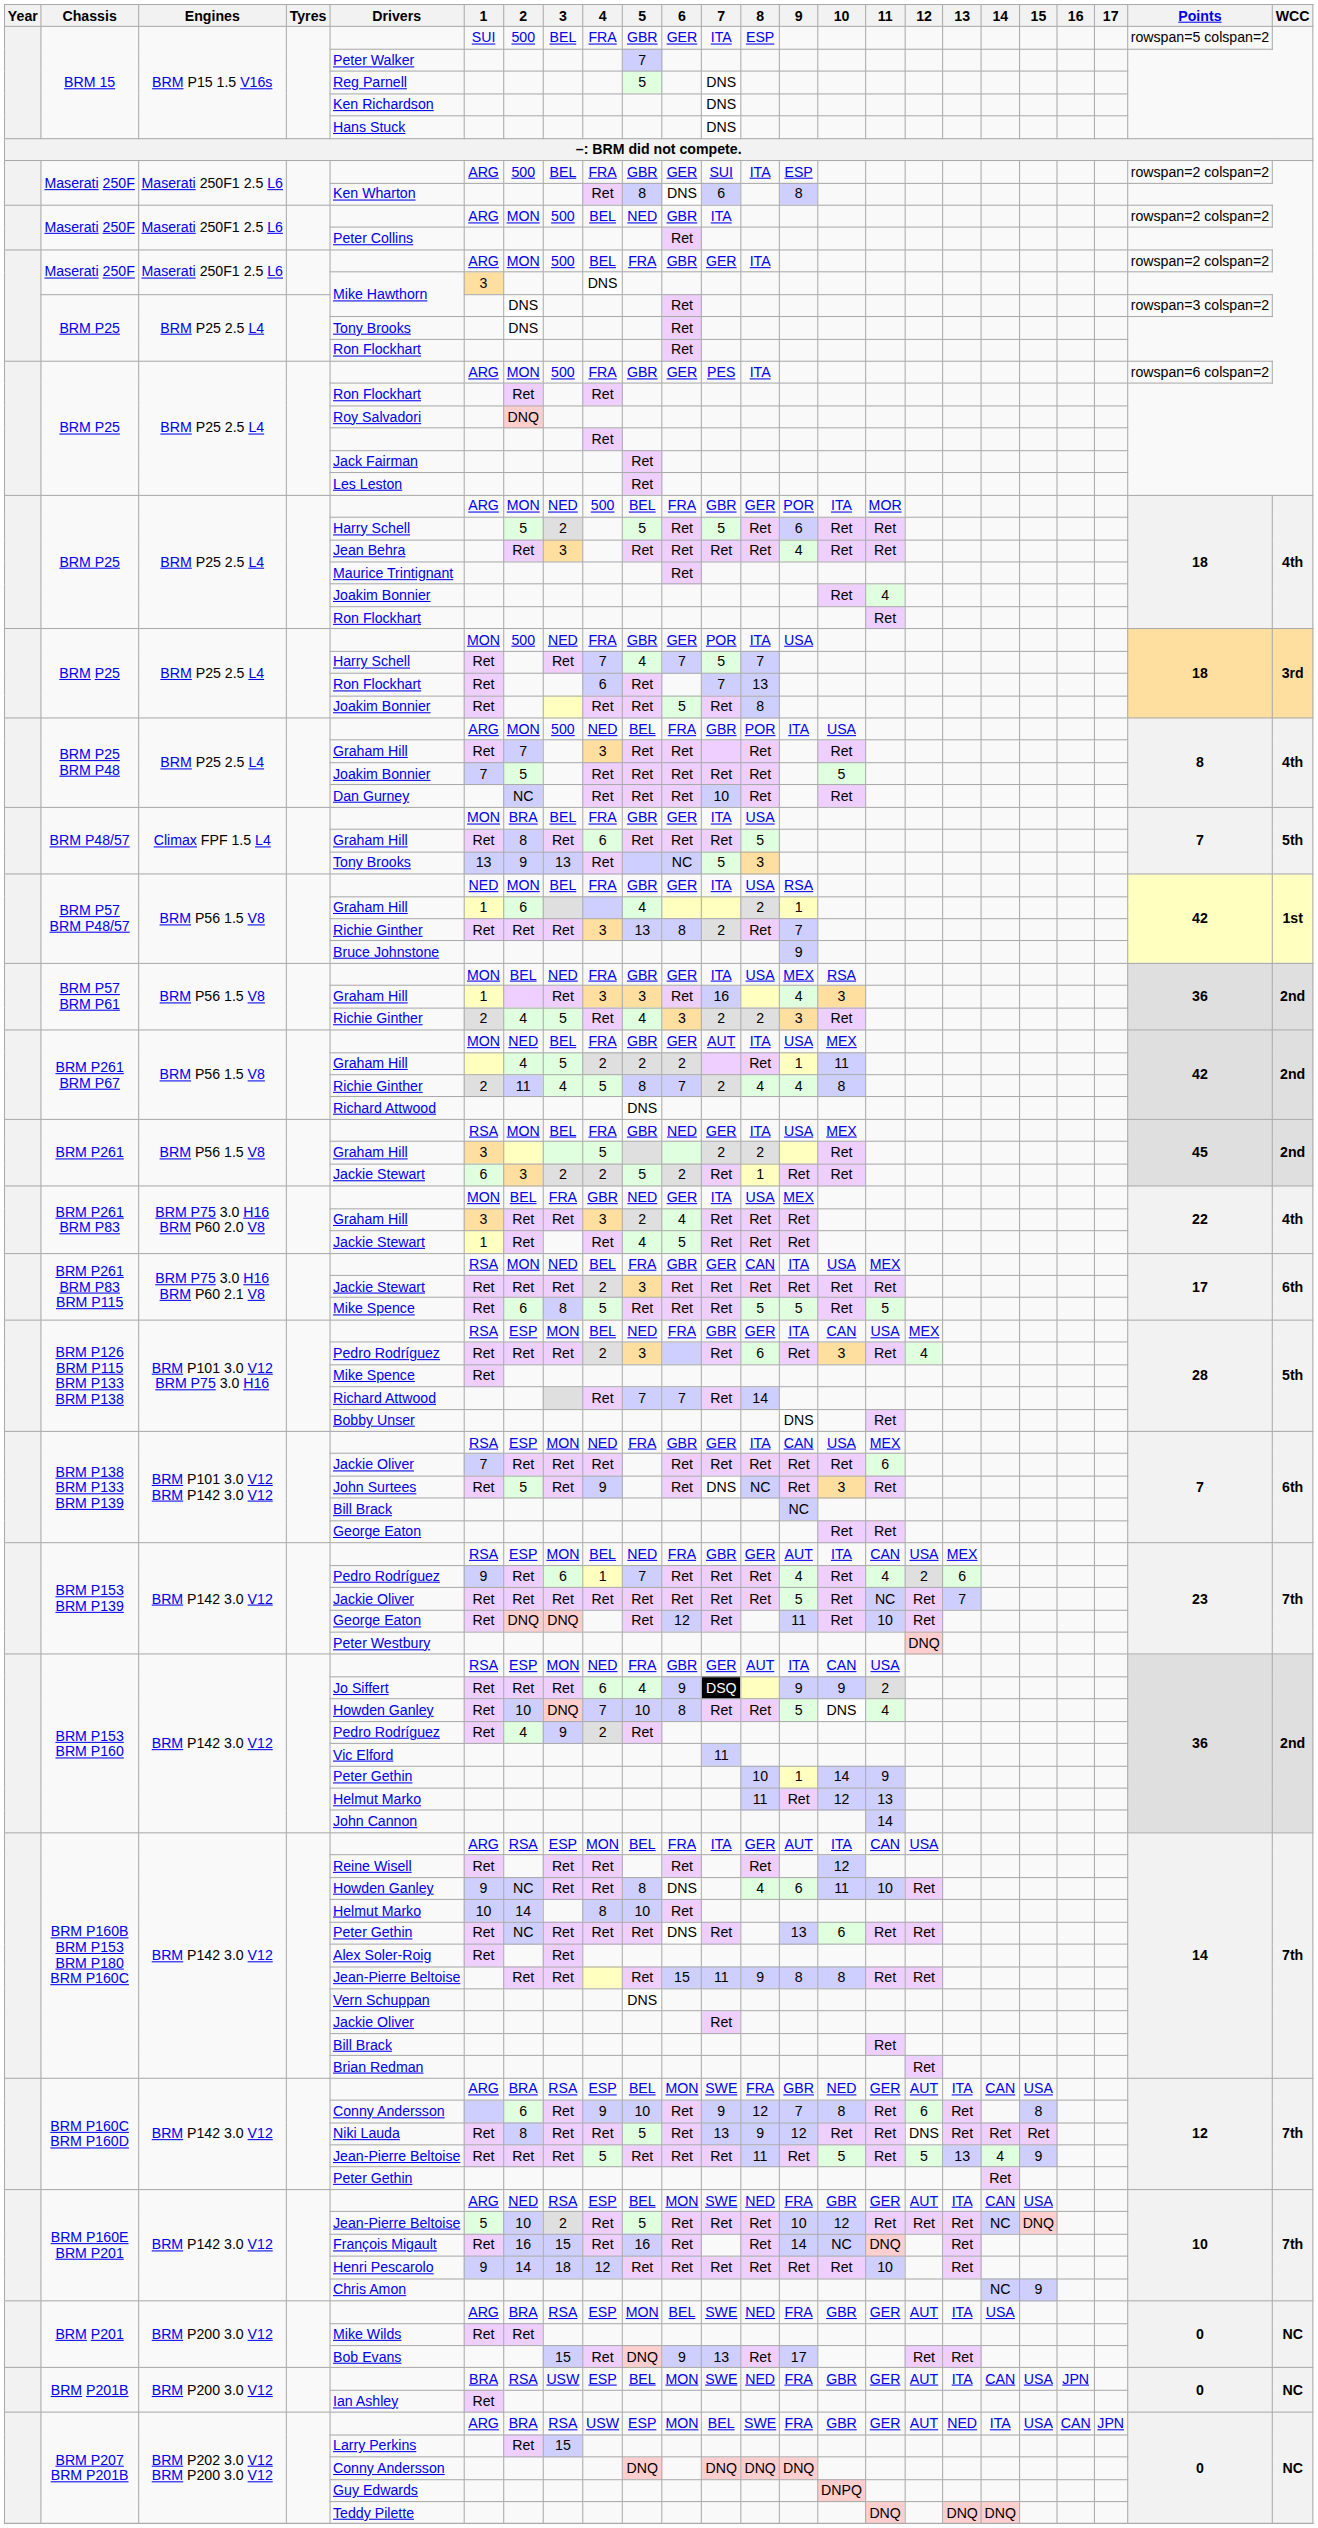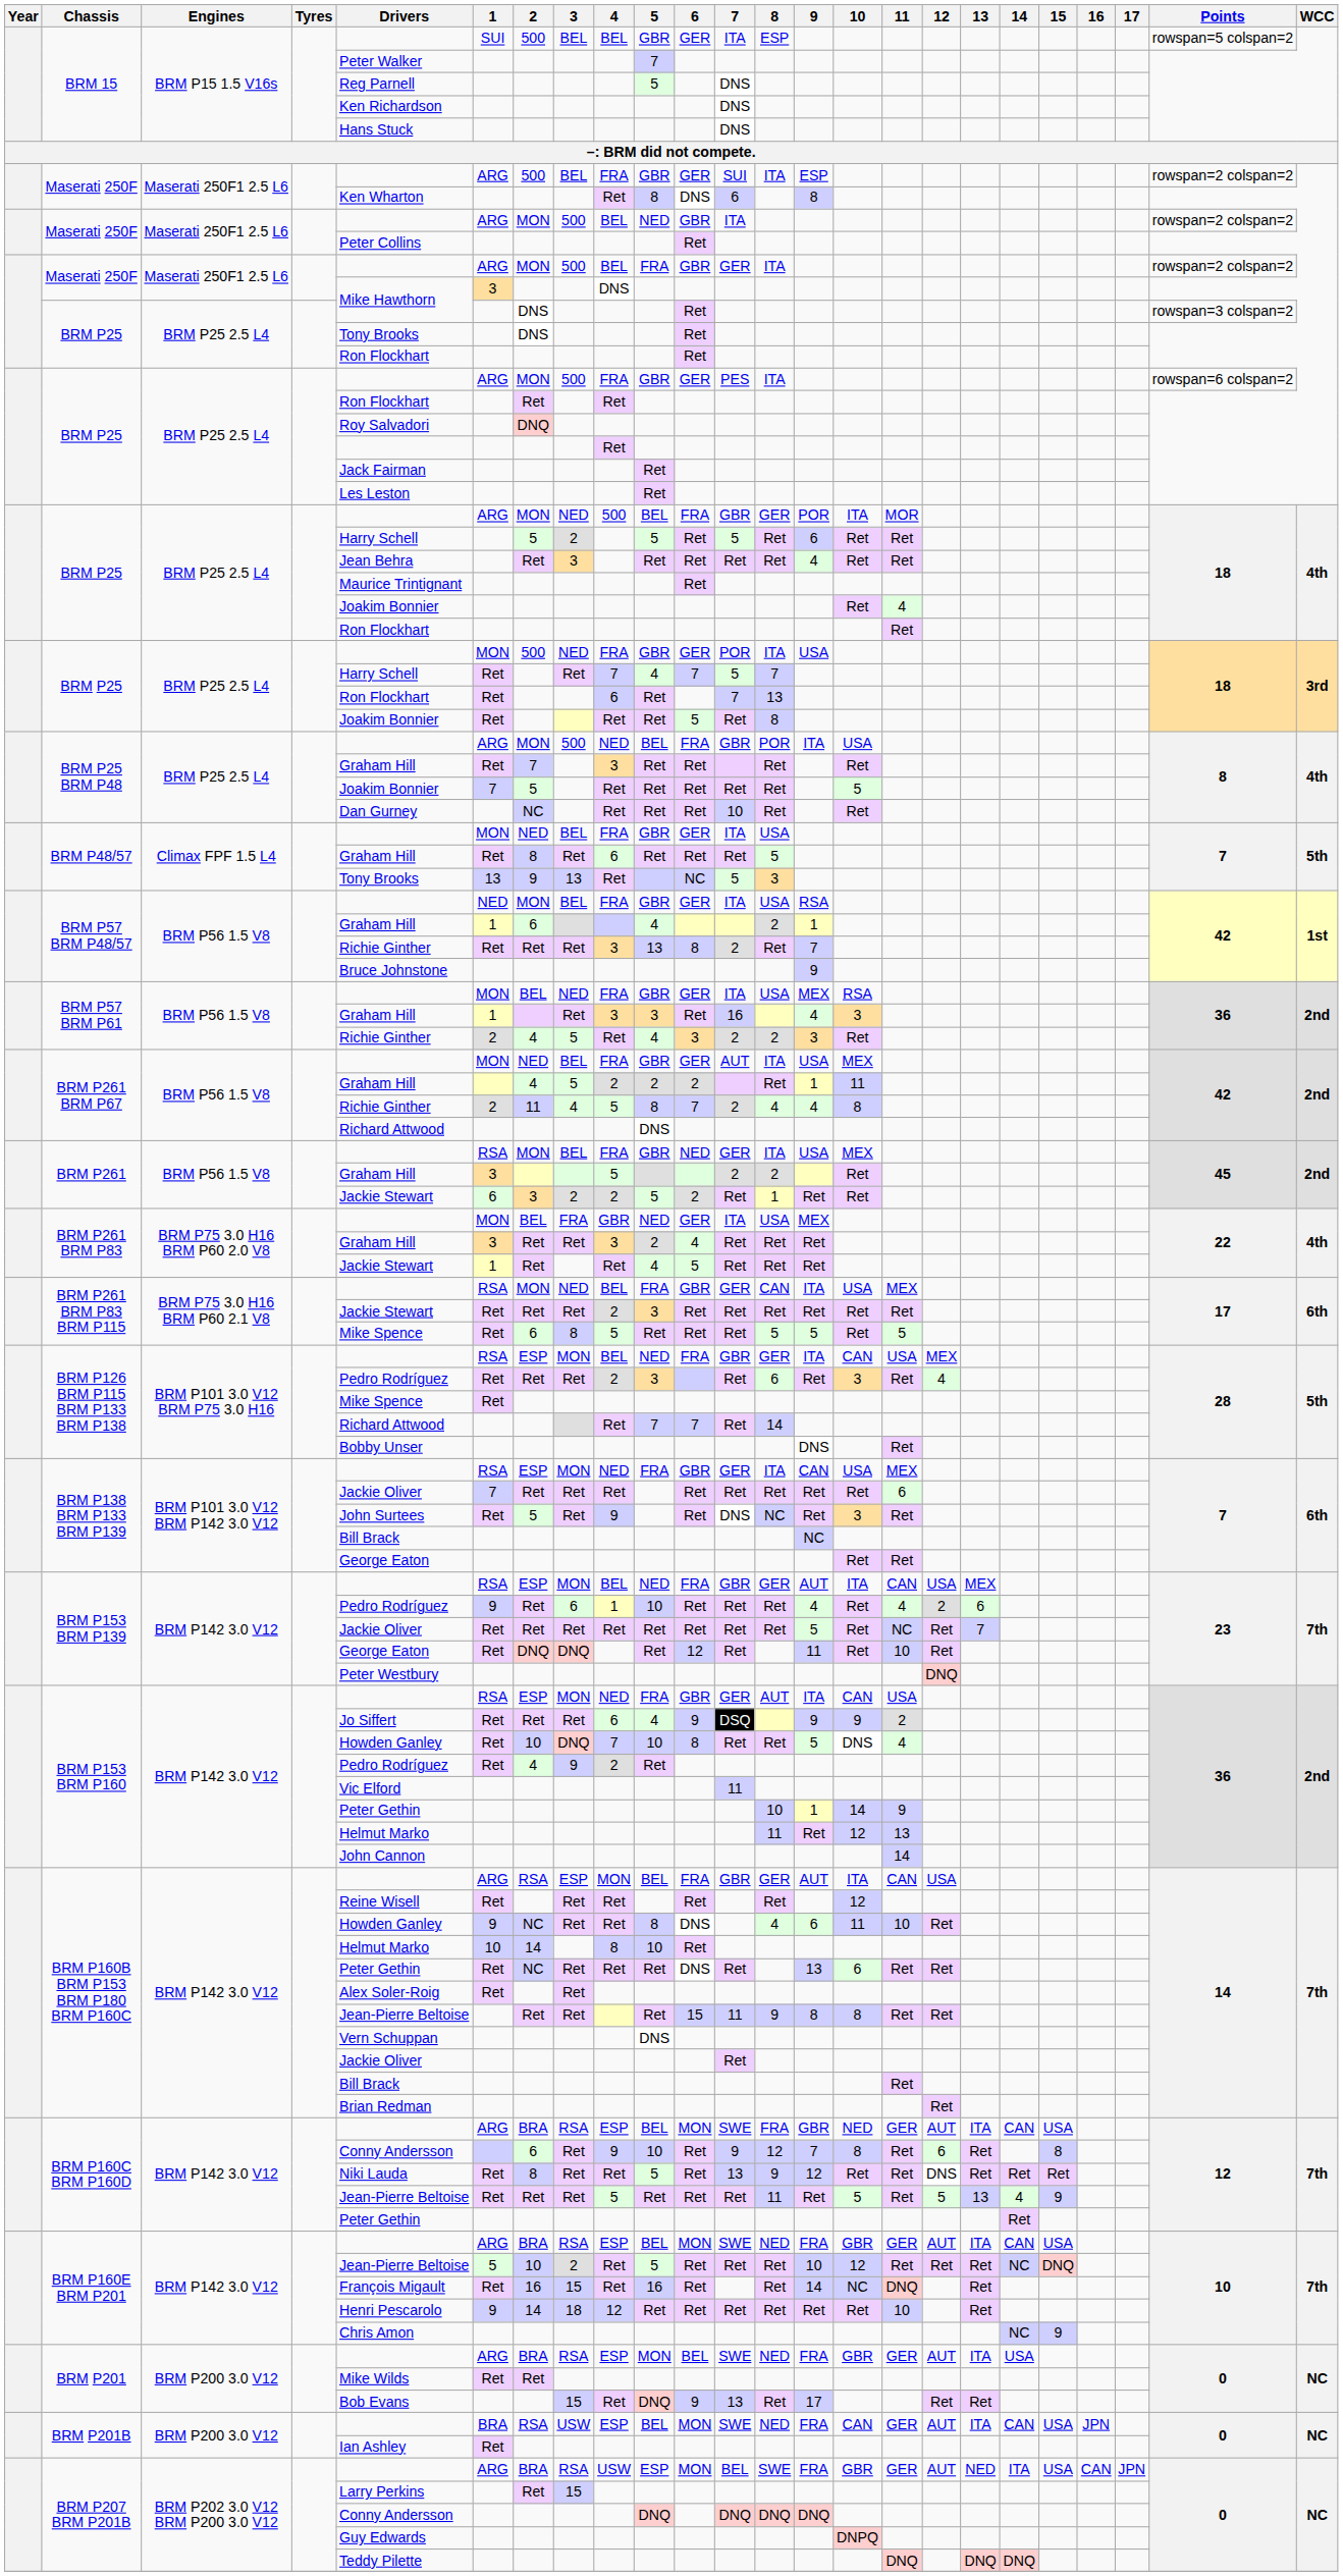row 2 | 4: FRA -> BEL
row 37 | 2: BRA -> NED
row 71 | 5: 7 -> 10
row 83 | 7: ITA -> GBR
row 99 | 2: NED -> BRA
row 107 | 10: GBR -> CAN
